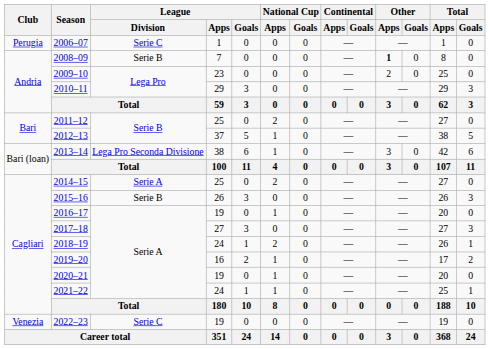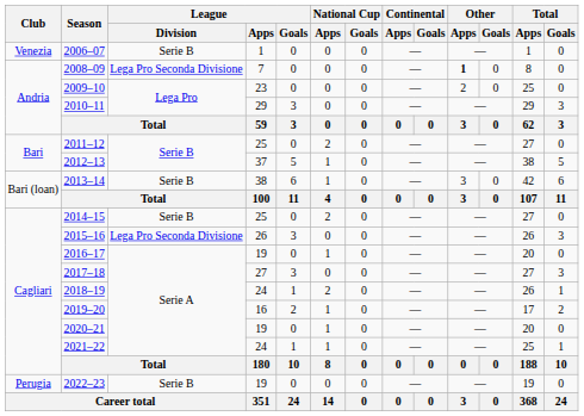2006–07 | Club: Perugia -> Venezia
2006–07 | League / Division: Serie C -> Serie B
2008–09 | League / Division: Serie B -> Lega Pro Seconda Divisione
2013–14 | League / Division: Lega Pro Seconda Divisione -> Serie B
2014–15 | League / Division: Serie A -> Serie B
2015–16 | League / Division: Serie B -> Lega Pro Seconda Divisione
2022–23 | Club: Venezia -> Perugia
2022–23 | League / Division: Serie C -> Serie B
